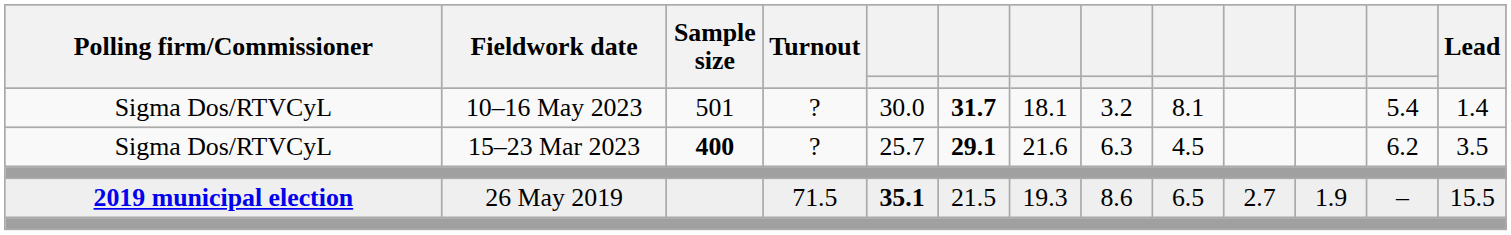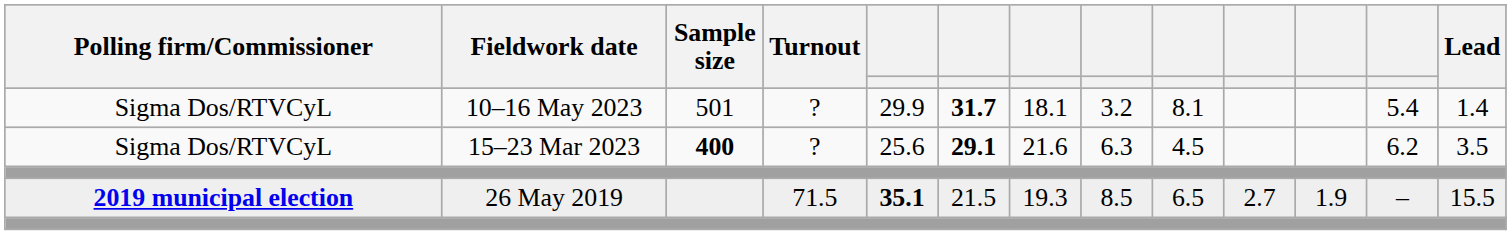10–16 May 2023 | column 5: 30.0 -> 29.9
15–23 Mar 2023 | column 5: 25.7 -> 25.6
26 May 2019 | column 8: 8.6 -> 8.5
